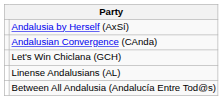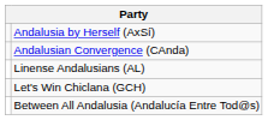rows swapped: Linense Andalusians (AL) <-> Let's Win Chiclana (GCH)
